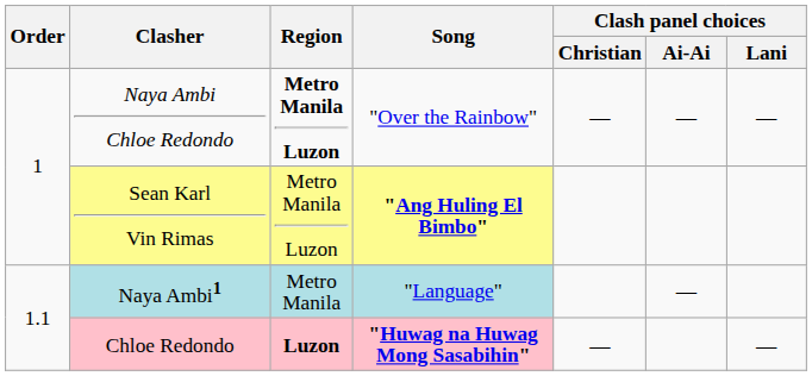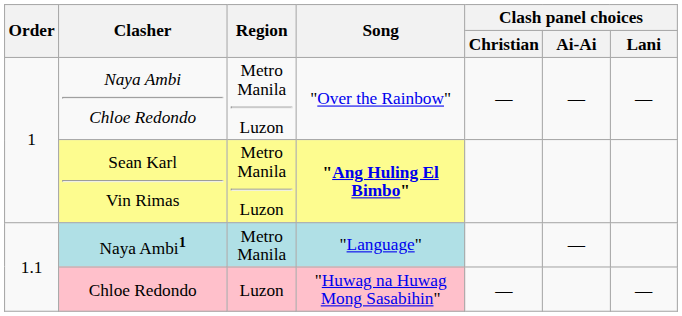Naya Ambi Chloe Redondo | Region: bold -> normal
Chloe Redondo | Region: bold -> normal
Chloe Redondo | Song: bold -> normal
